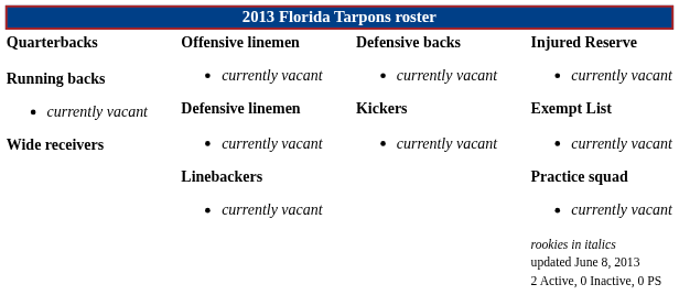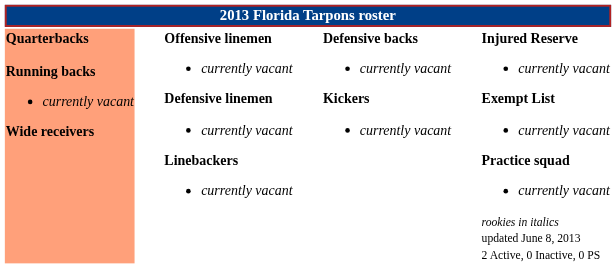Quarterbacks Running backs currently vacant Wide receivers | column 1: no background -> lightsalmon background
